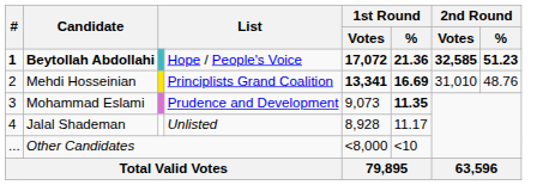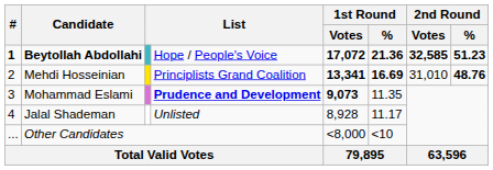Mehdi Hosseinian | 2nd Round / %: normal -> bold
Mohammad Eslami | column 4: normal -> bold
Mohammad Eslami | 1st Round / Votes: normal -> bold
Mohammad Eslami | 1st Round / %: bold -> normal
